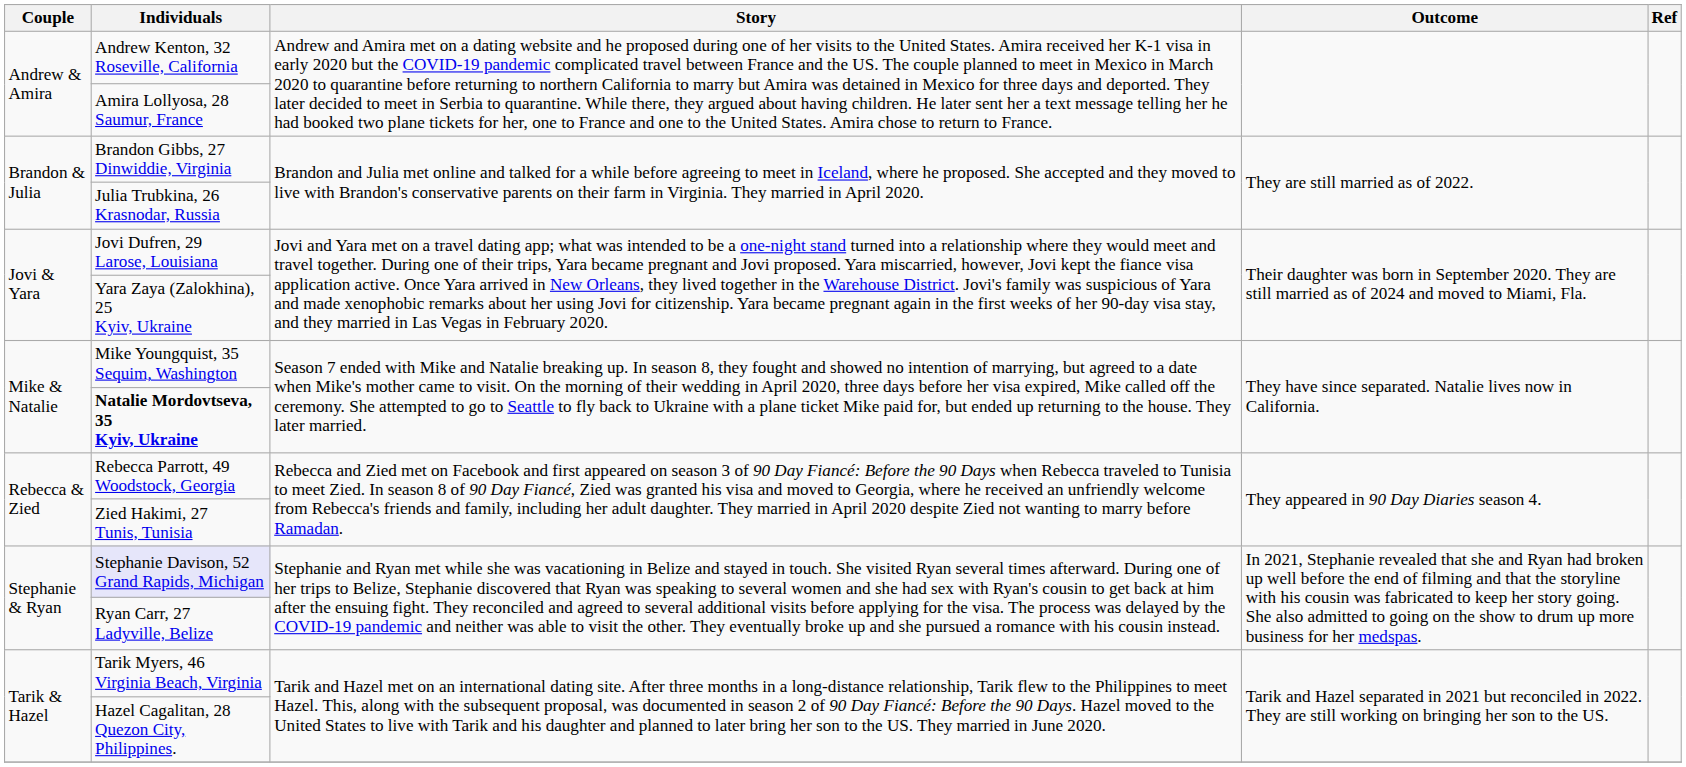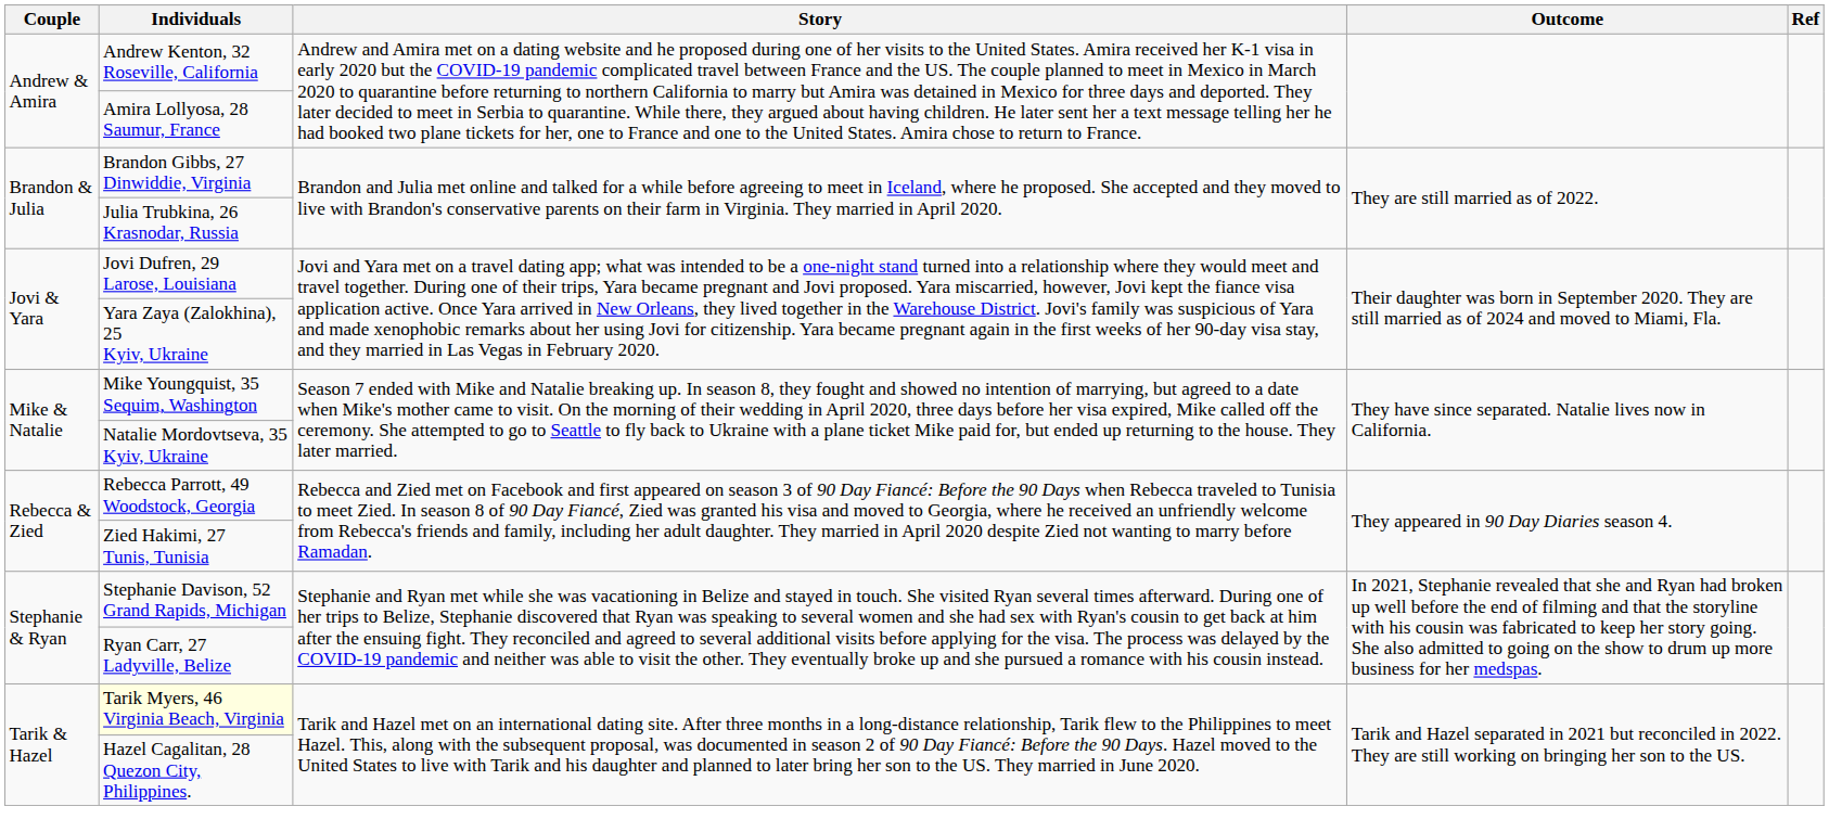Natalie Mordovtseva, 35 Kyiv, Ukraine | Individuals: bold -> normal
Stephanie Davison, 52 Grand Rapids, Michigan | Individuals: lavender background -> no background
Tarik Myers, 46 Virginia Beach, Virginia | Individuals: no background -> lightyellow background
